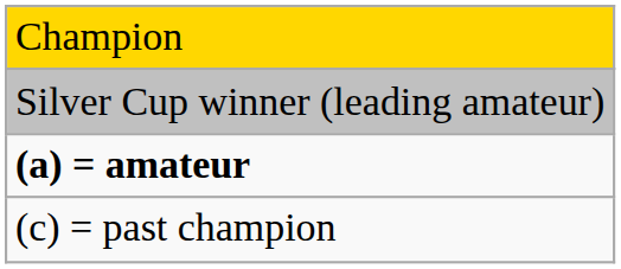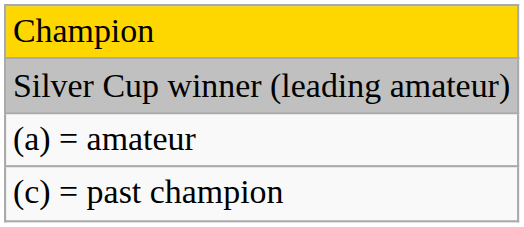row 3 | column 1: bold -> normal
